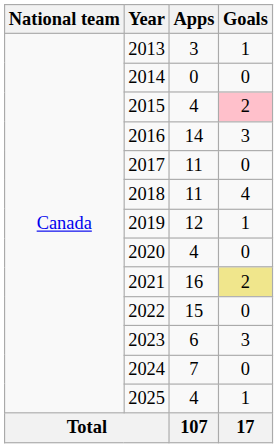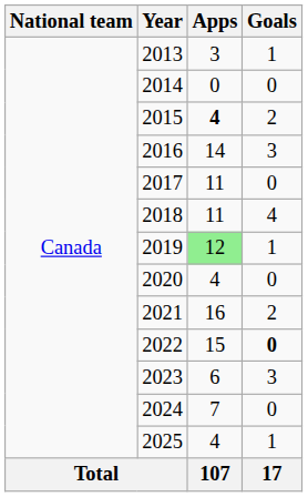2015 | Apps: normal -> bold
2015 | Goals: pink background -> no background
2019 | Apps: no background -> lightgreen background
2021 | Goals: khaki background -> no background
2022 | Goals: normal -> bold
